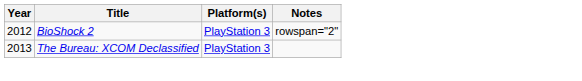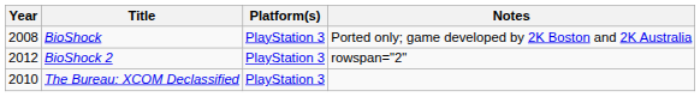+ row: 2008 | BioShock | PlayStation 3 | Ported only; game developed by 2K Boston and 2K Australia
The Bureau: XCOM Declassified | Year: 2013 -> 2010
